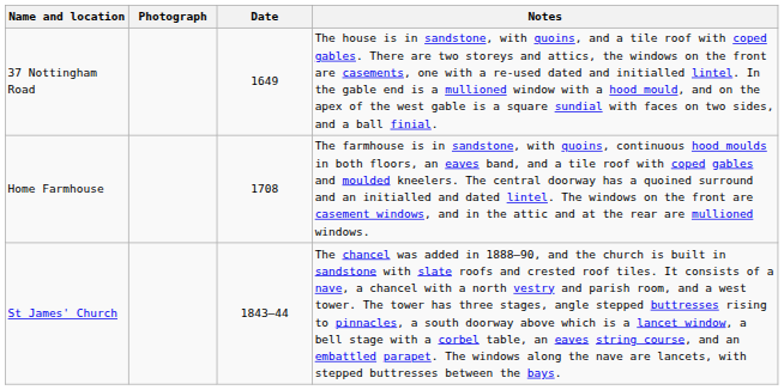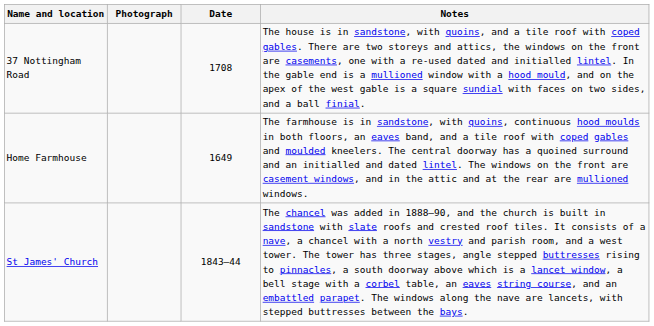37 Nottingham Road | Date: 1649 -> 1708
Home Farmhouse | Date: 1708 -> 1649
